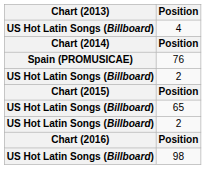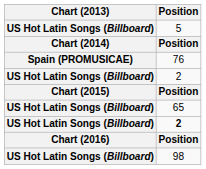row 2 | Position: 4 -> 5
row 8 | Position: normal -> bold
